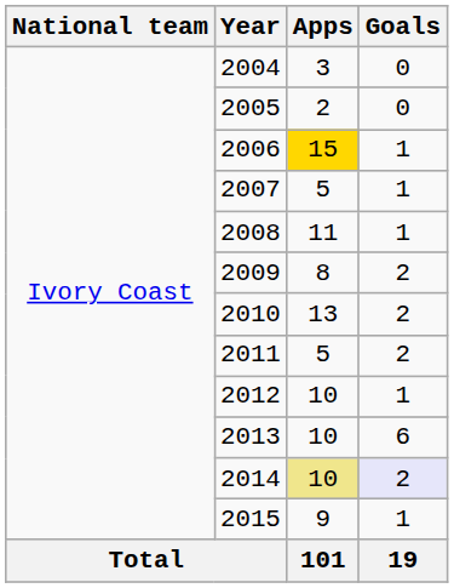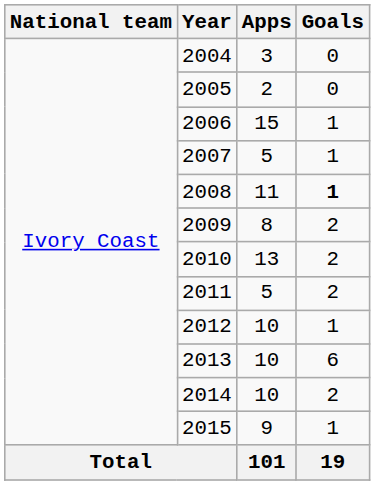2006 | Apps: gold background -> no background
2008 | Goals: normal -> bold
2014 | Apps: khaki background -> no background
2014 | Goals: lavender background -> no background
